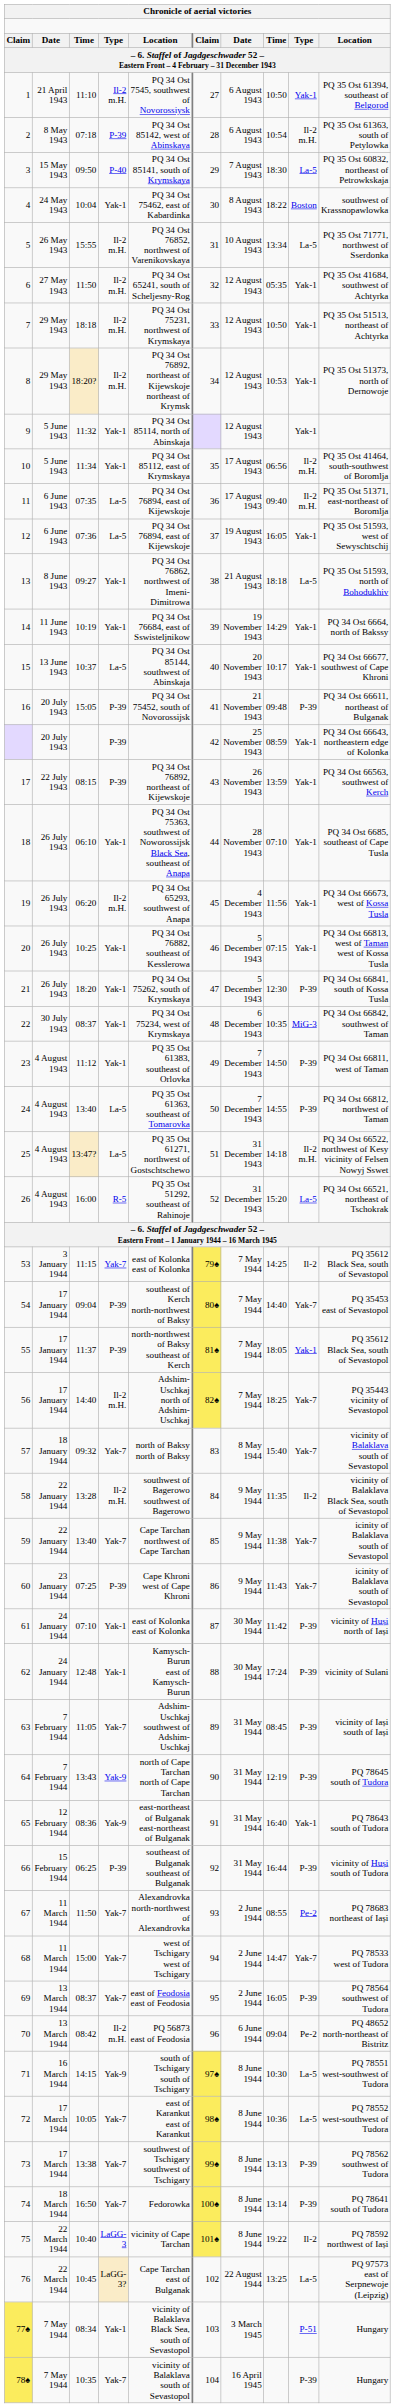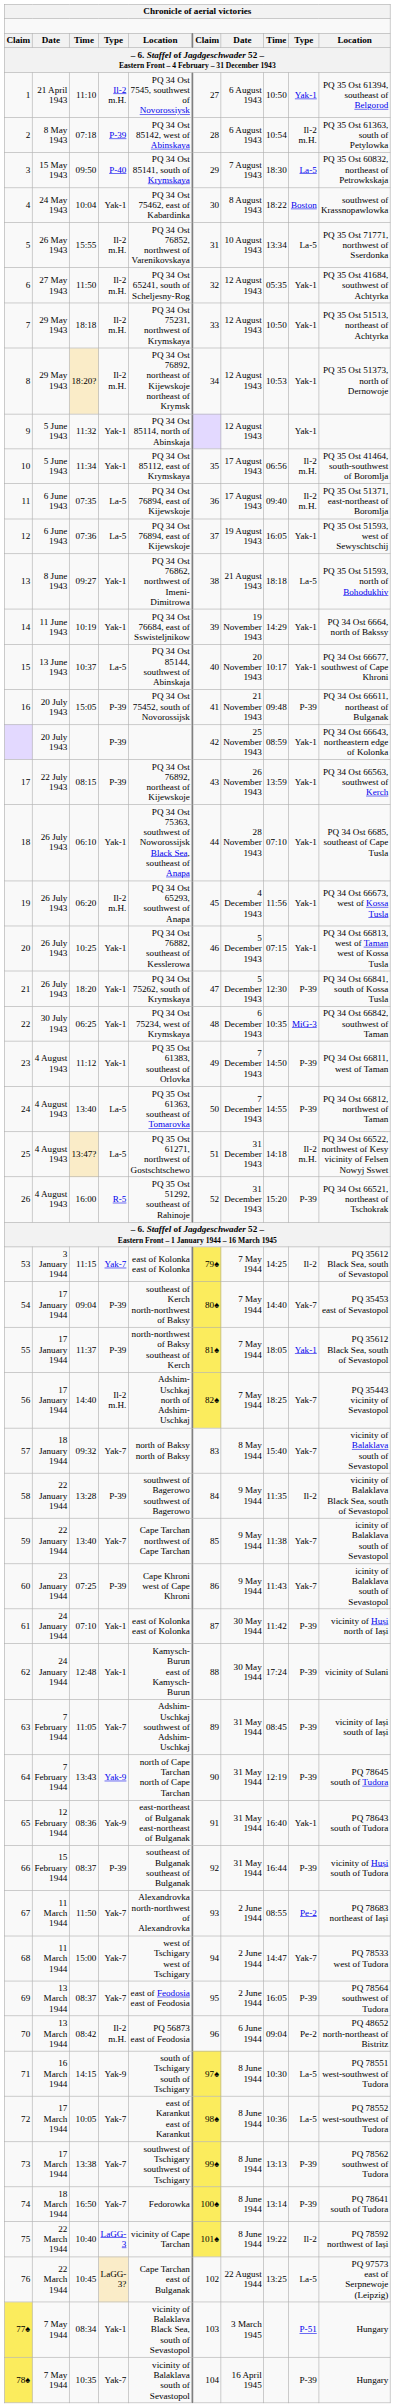22 | column 3: 08:37 -> 06:25
26 | column 9: La-5 -> P-39
58 | column 4: Il-2 m.H. -> P-39
66 | column 3: 06:25 -> 08:37
